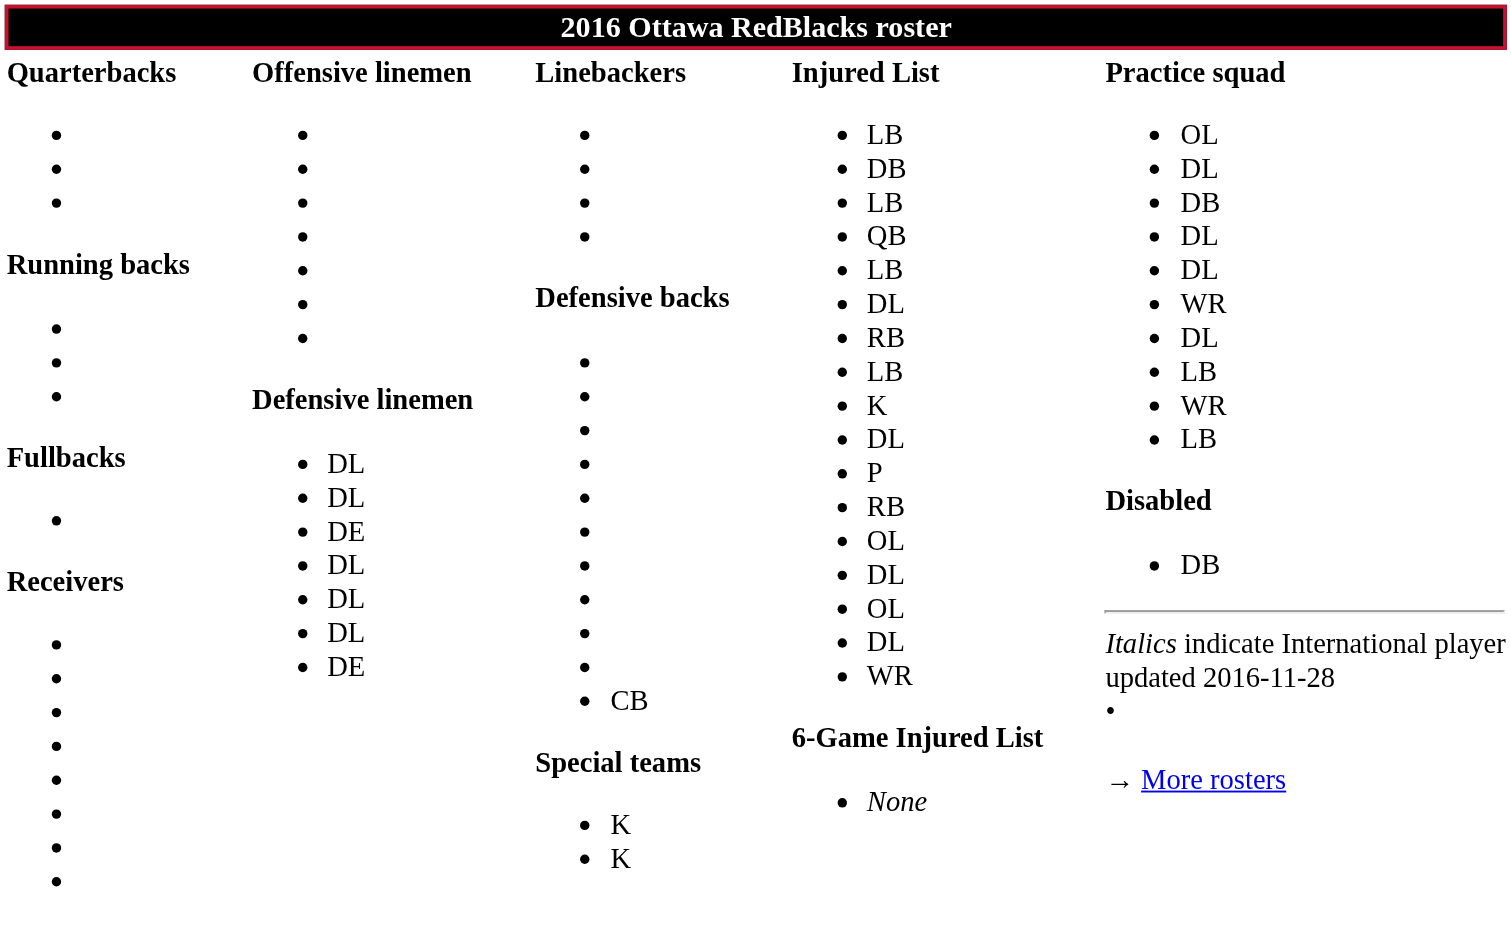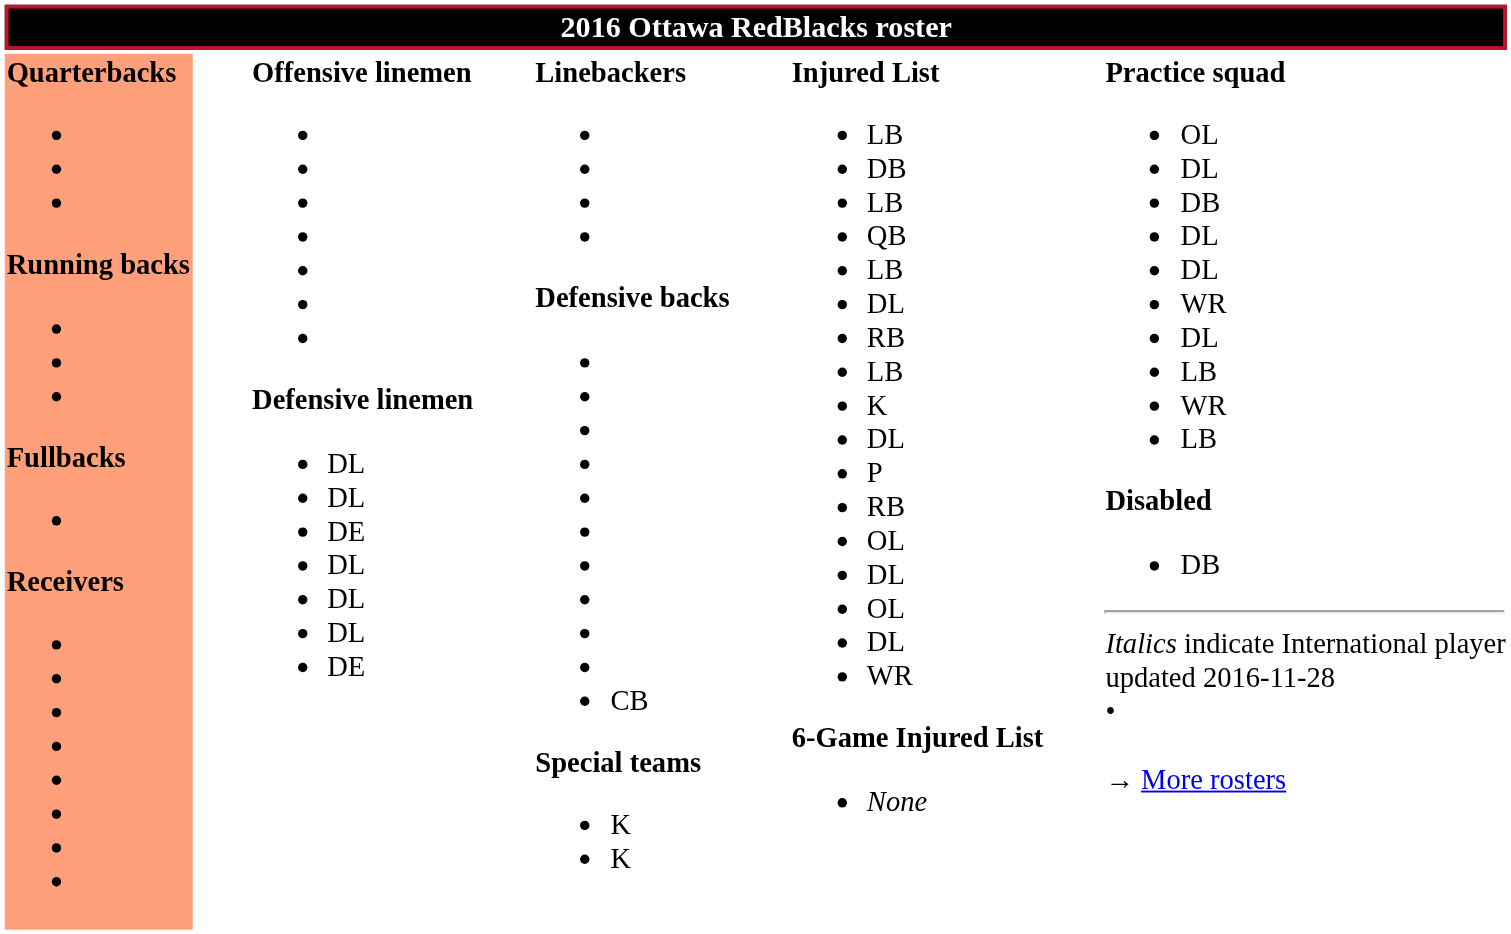Quarterbacks Running backs Fullbacks Receivers | column 1: no background -> lightsalmon background
